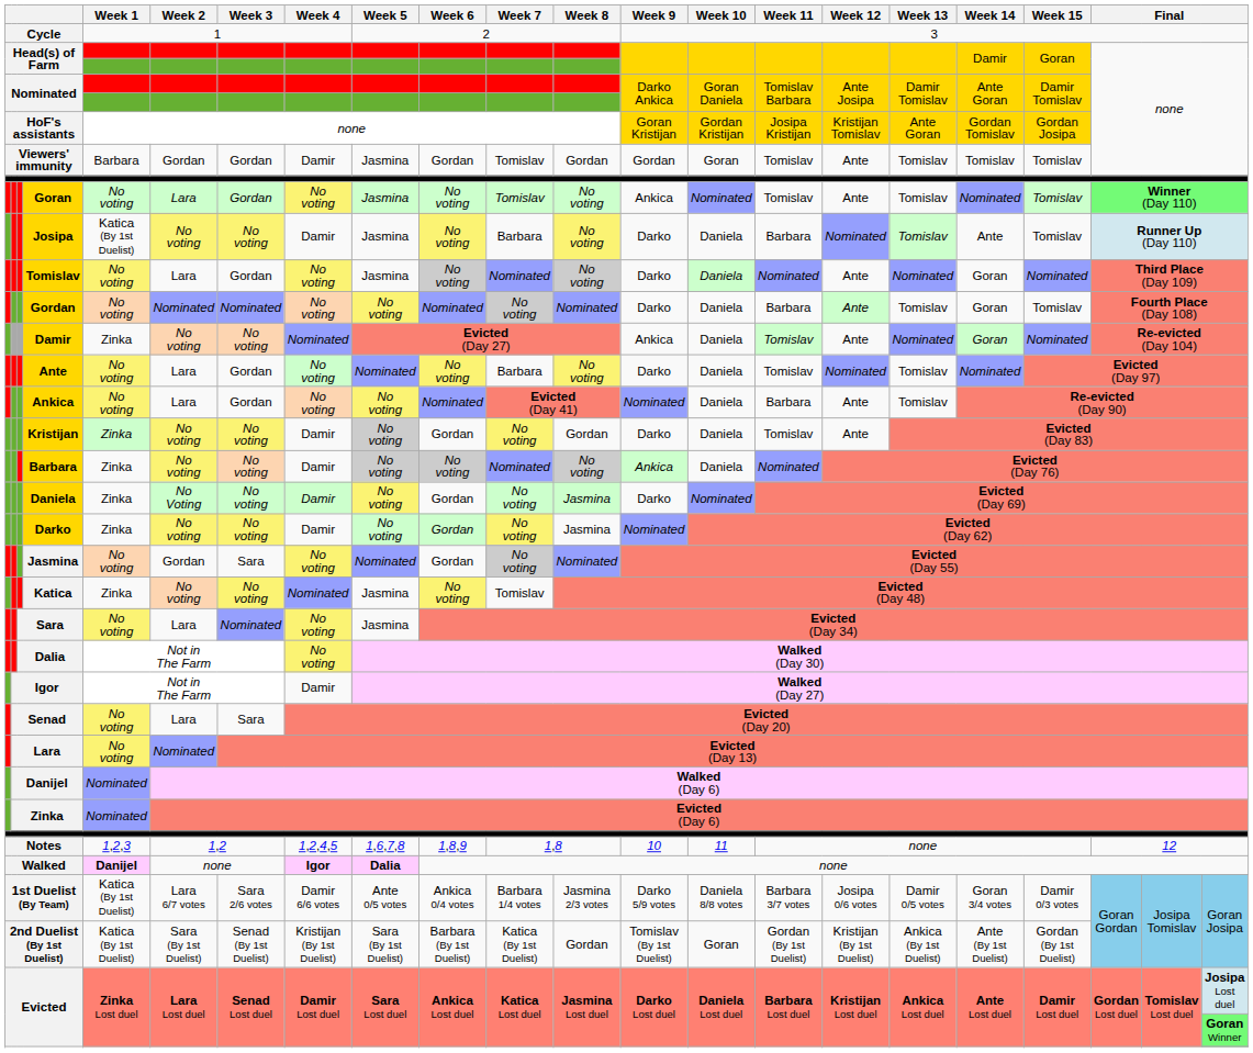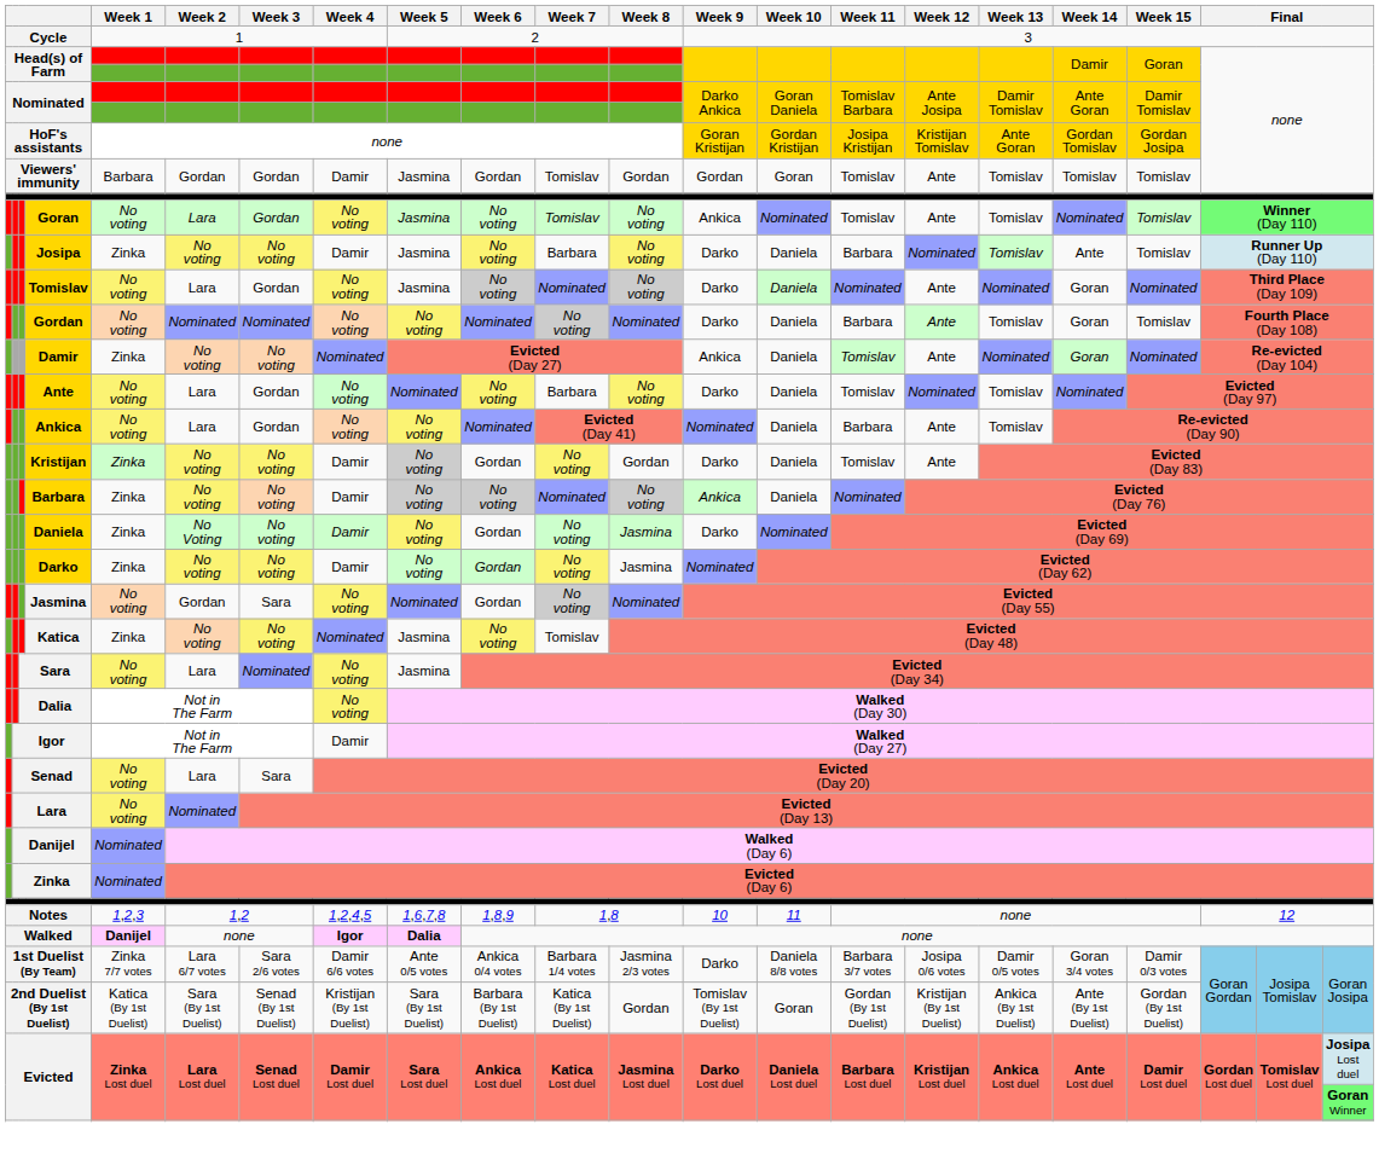Josipa | Week 1: Katica (By 1st Duelist) -> Zinka
1st Duelist (By Team) | Week 1: Katica (By 1st Duelist) -> Zinka 7/7 votes
1st Duelist (By Team) | Week 9: Darko 5/9 votes -> Darko
